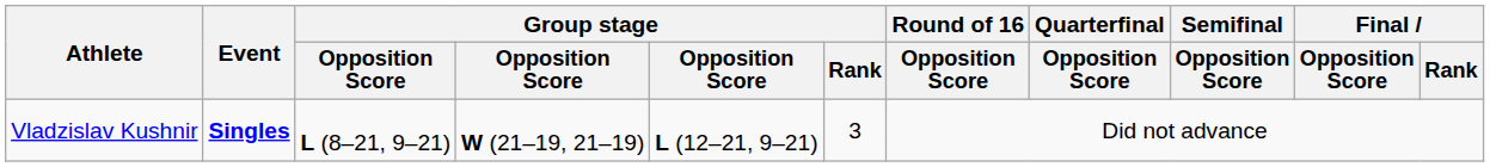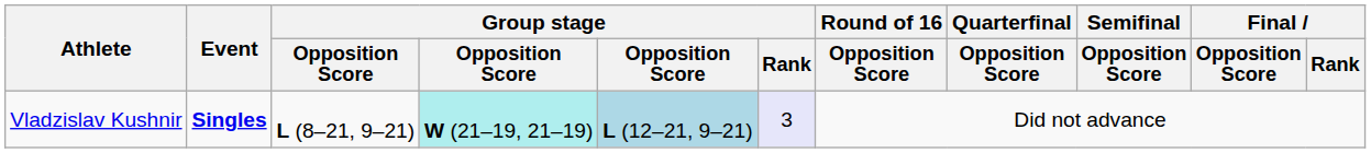Vladzislav Kushnir | column 4: no background -> paleturquoise background
Vladzislav Kushnir | column 5: no background -> lightblue background
Vladzislav Kushnir | Group stage / Rank: no background -> lavender background
